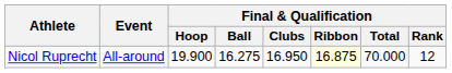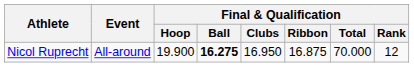row 3 | Final & Qualification / Ball: normal -> bold
row 3 | Final & Qualification / Ribbon: lightyellow background -> no background
